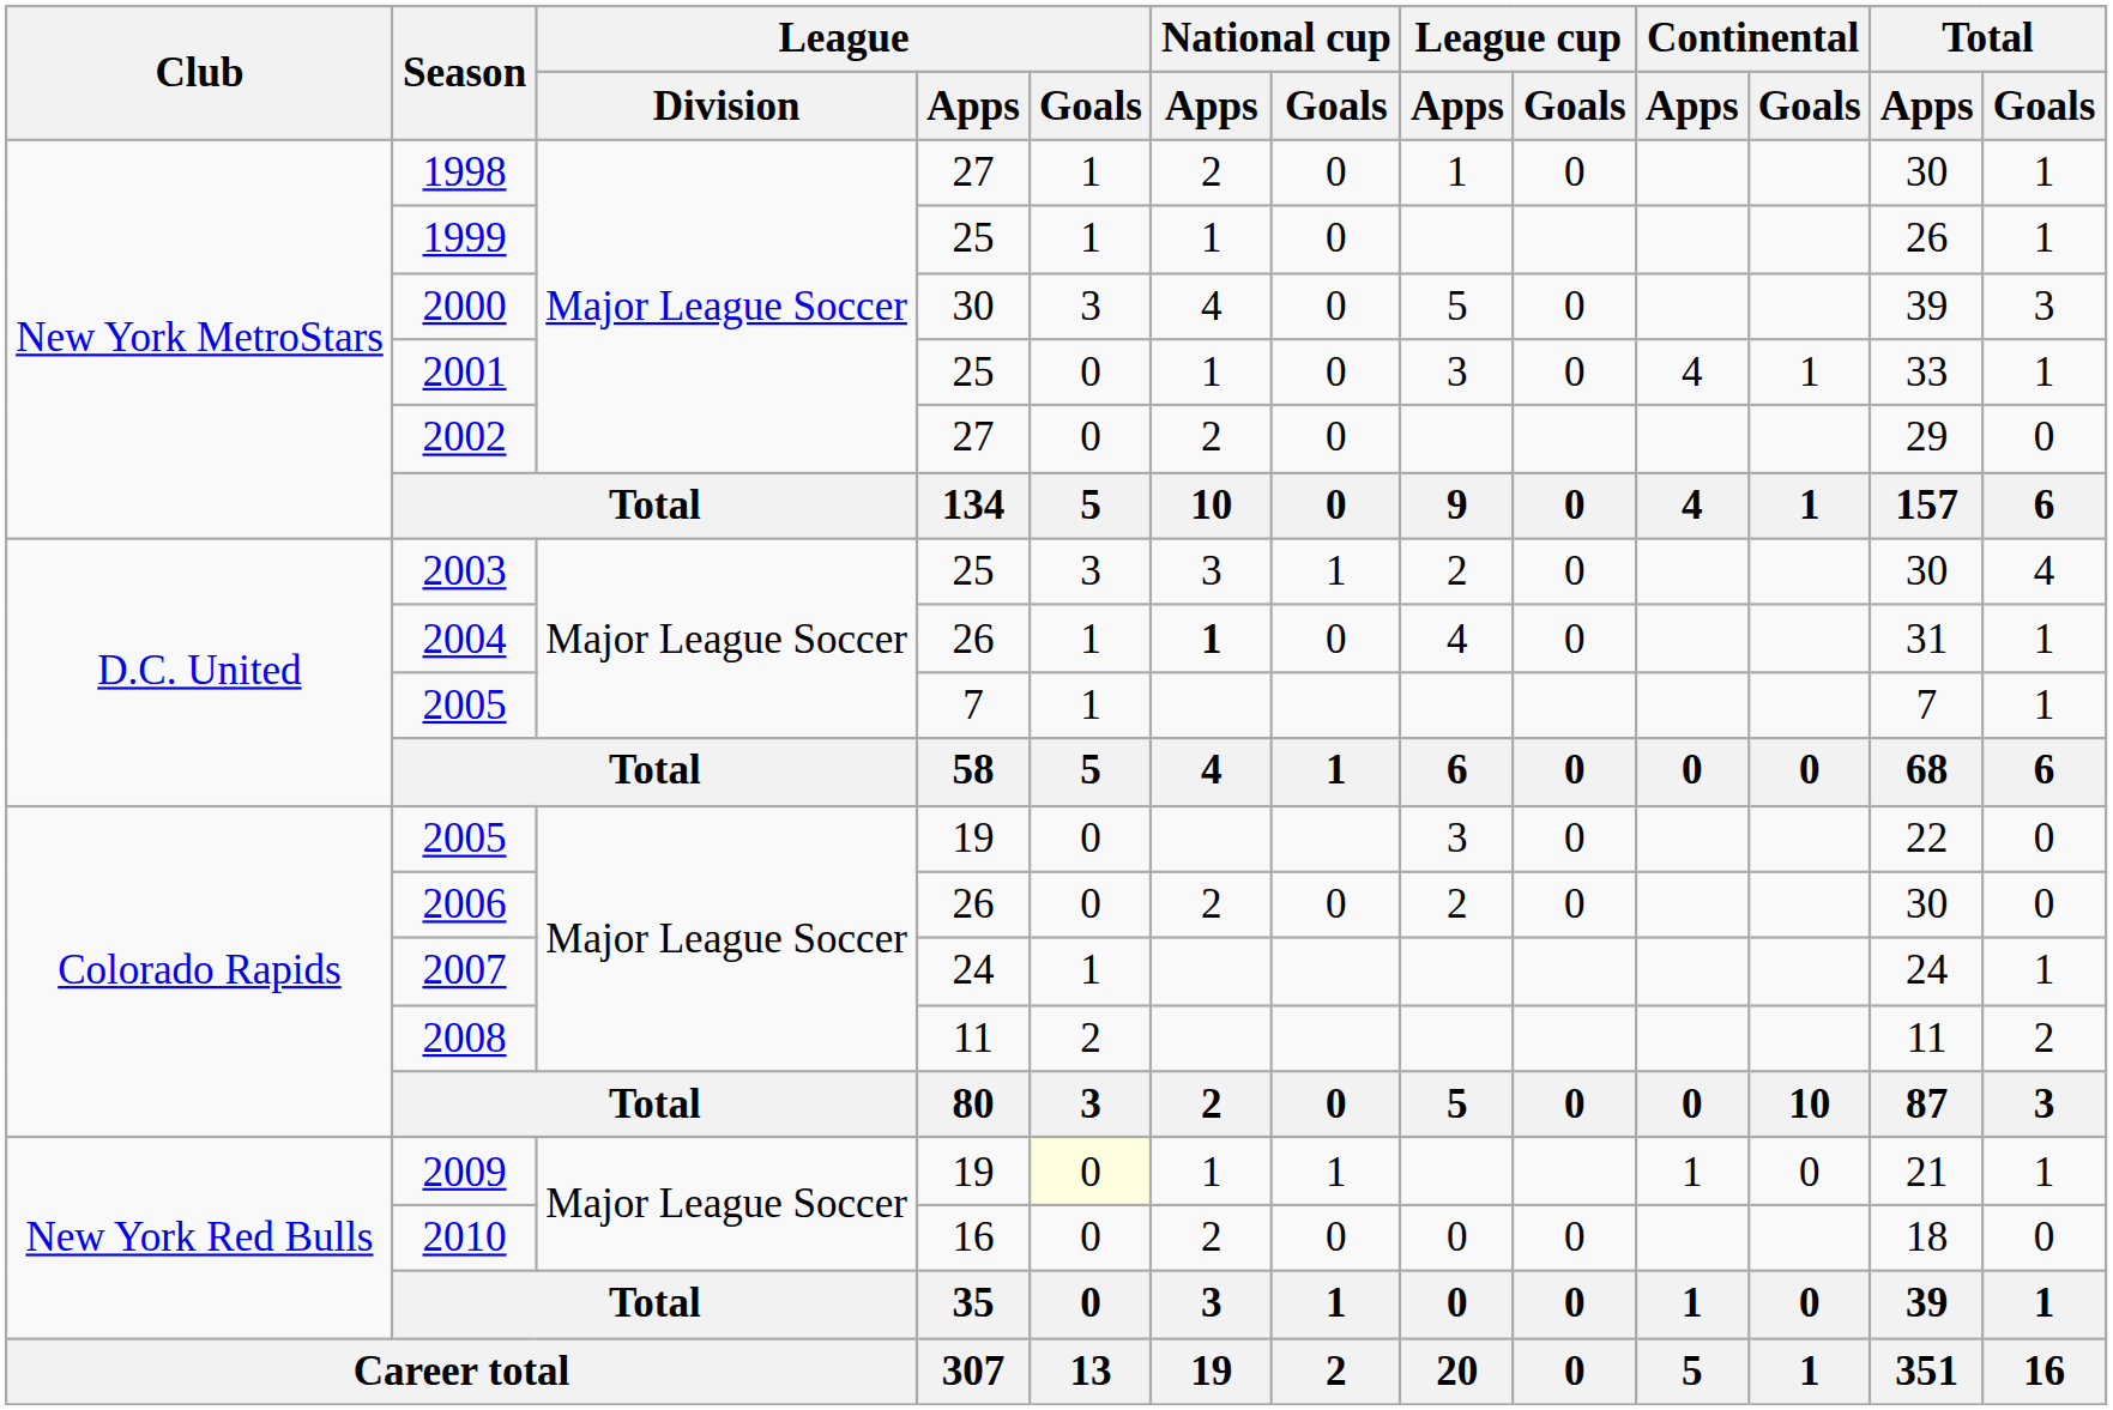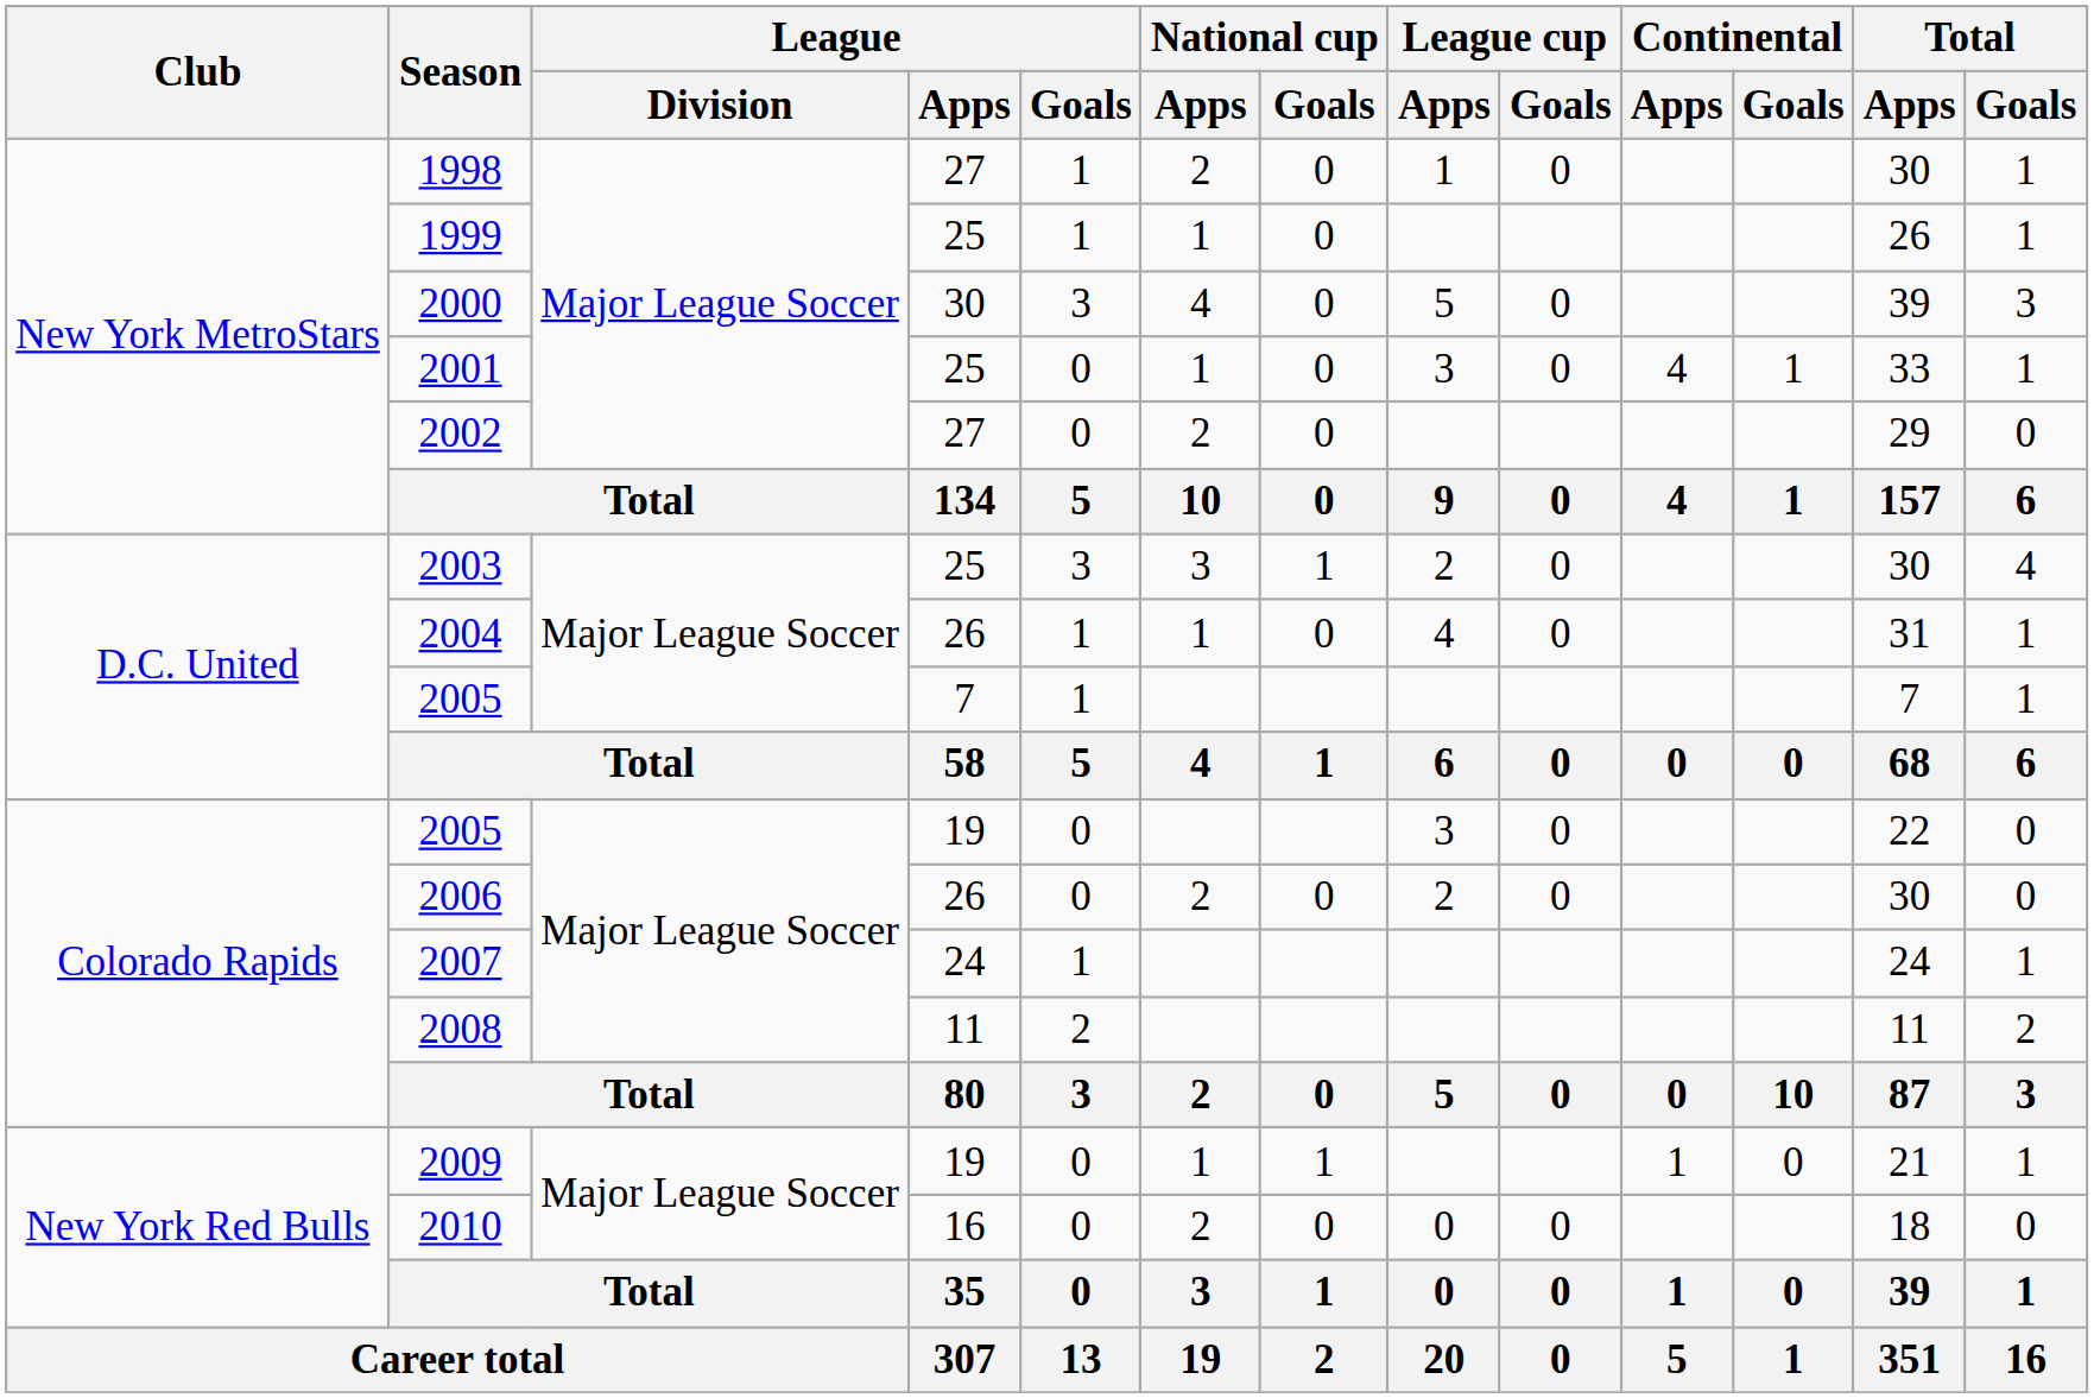2004 | National cup / Apps: bold -> normal
2009 | League / Goals: lightyellow background -> no background
